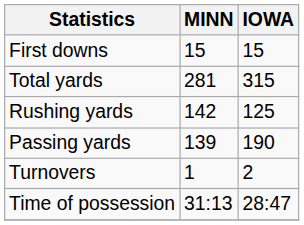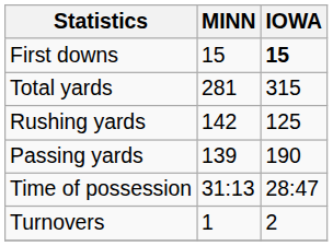First downs | IOWA: normal -> bold
rows swapped: Turnovers <-> Time of possession
